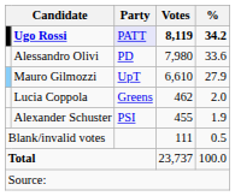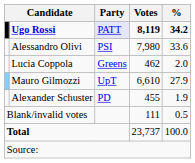Alessandro Olivi | Party: PD -> PSI
rows swapped: Mauro Gilmozzi <-> Lucia Coppola
Alexander Schuster | Party: PSI -> PD
